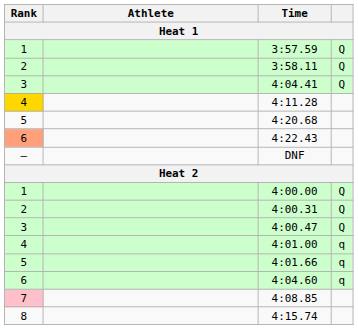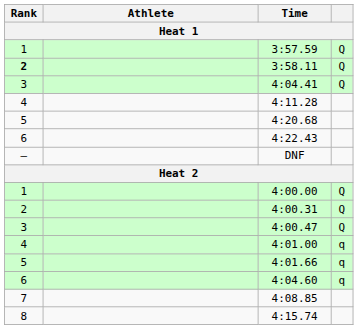3:58.11 | Rank: normal -> bold
4:11.28 | Rank: gold background -> no background
4:22.43 | Rank: lightsalmon background -> no background
4:08.85 | Rank: pink background -> no background
